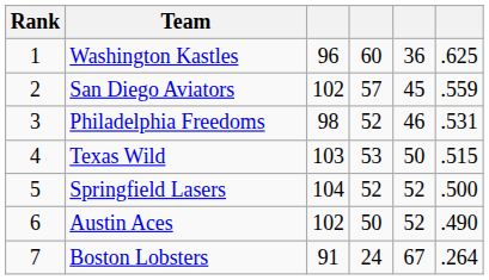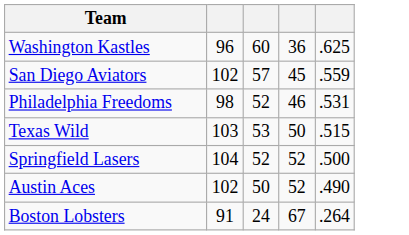- column: Rank | 1 | 2 | 3 | 4 | 5 | 6 | 7
